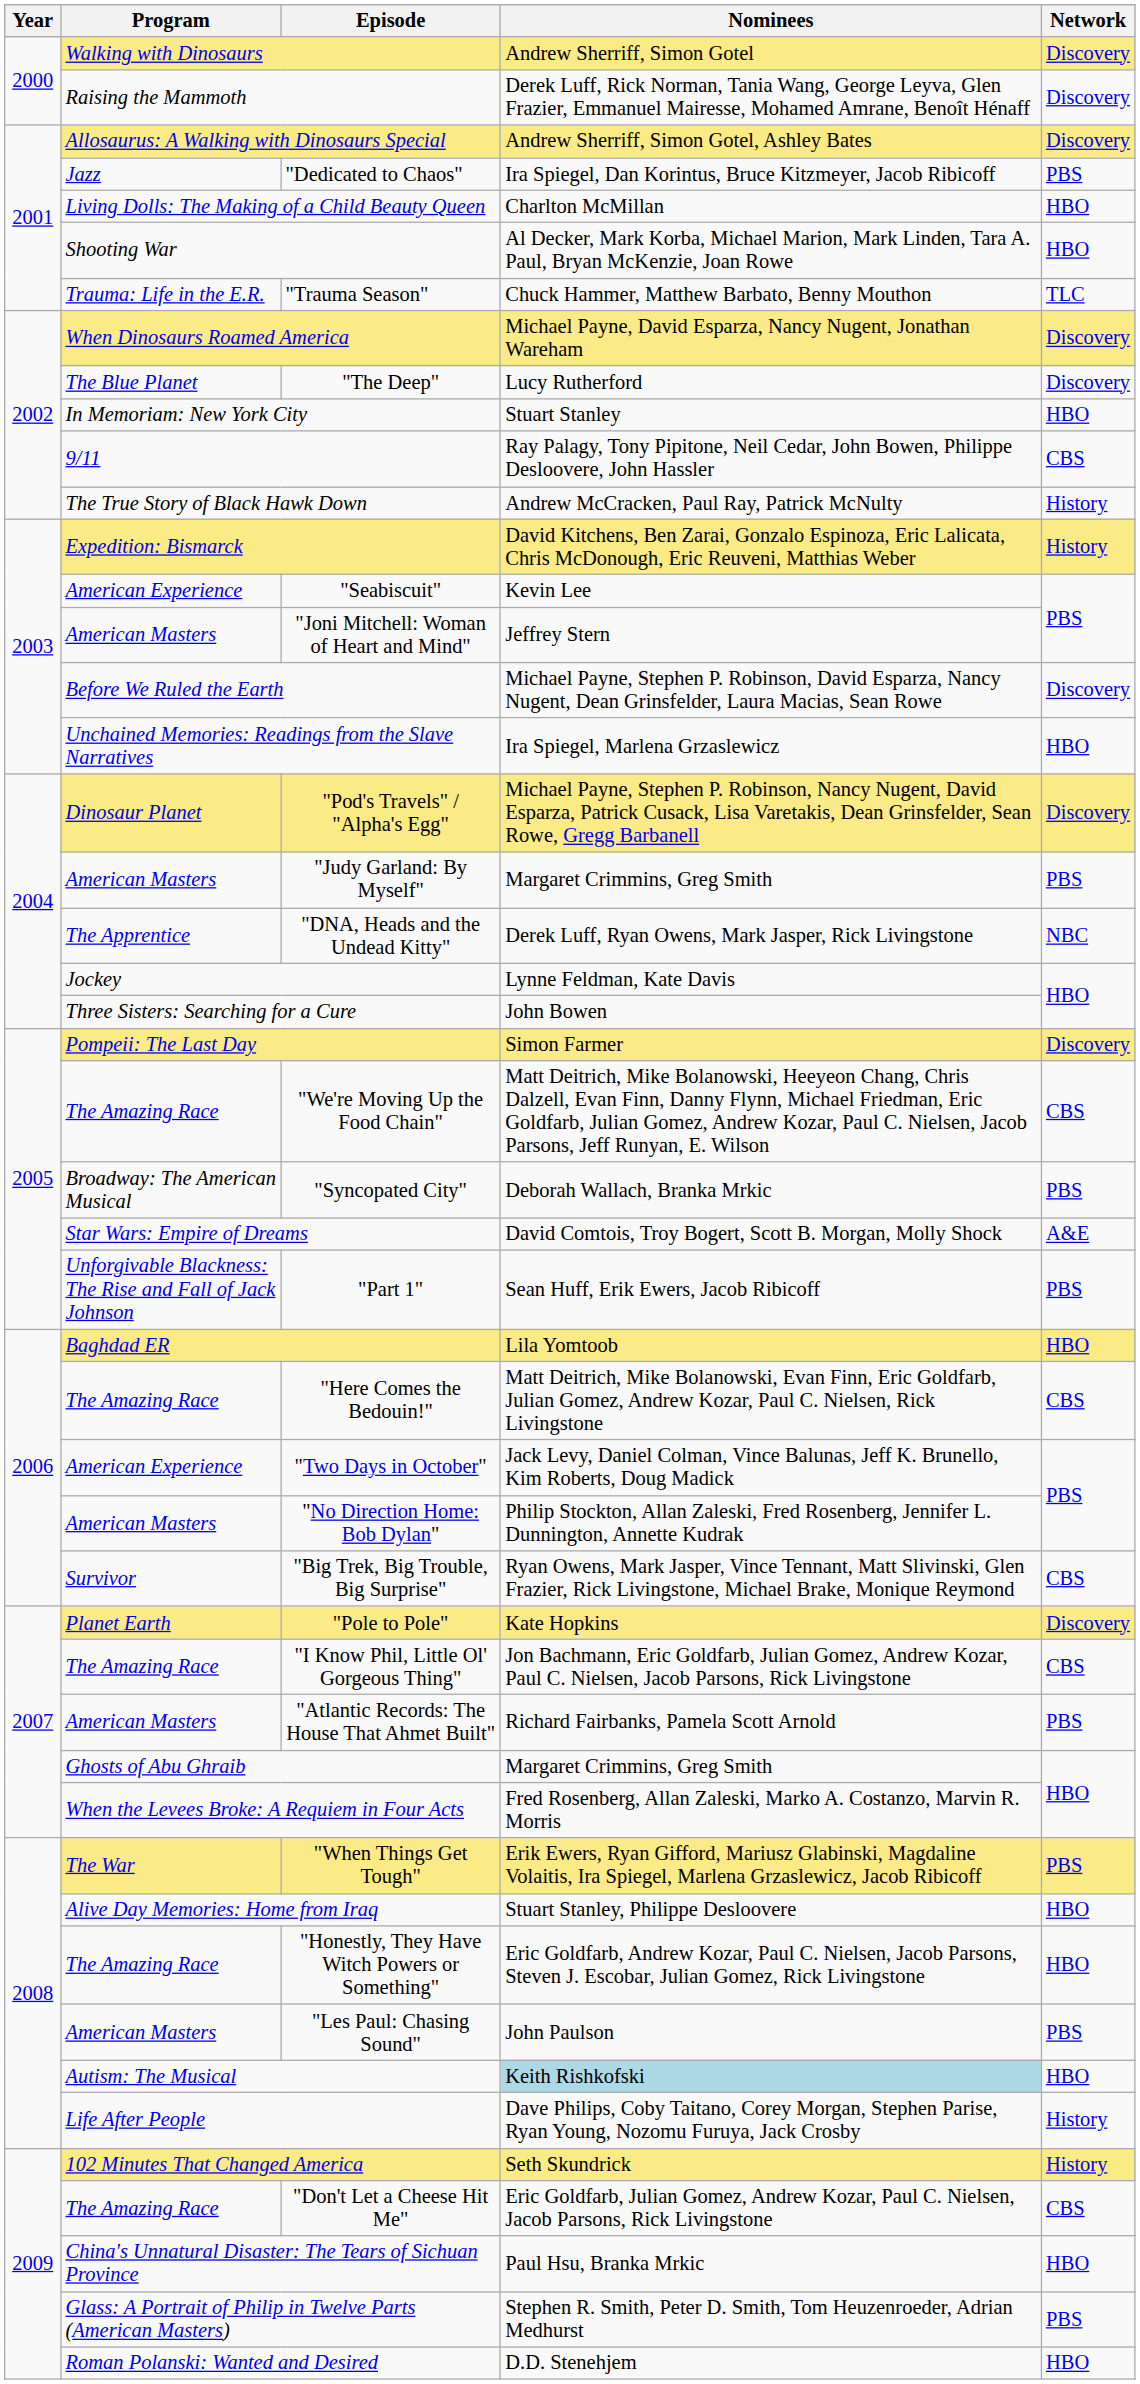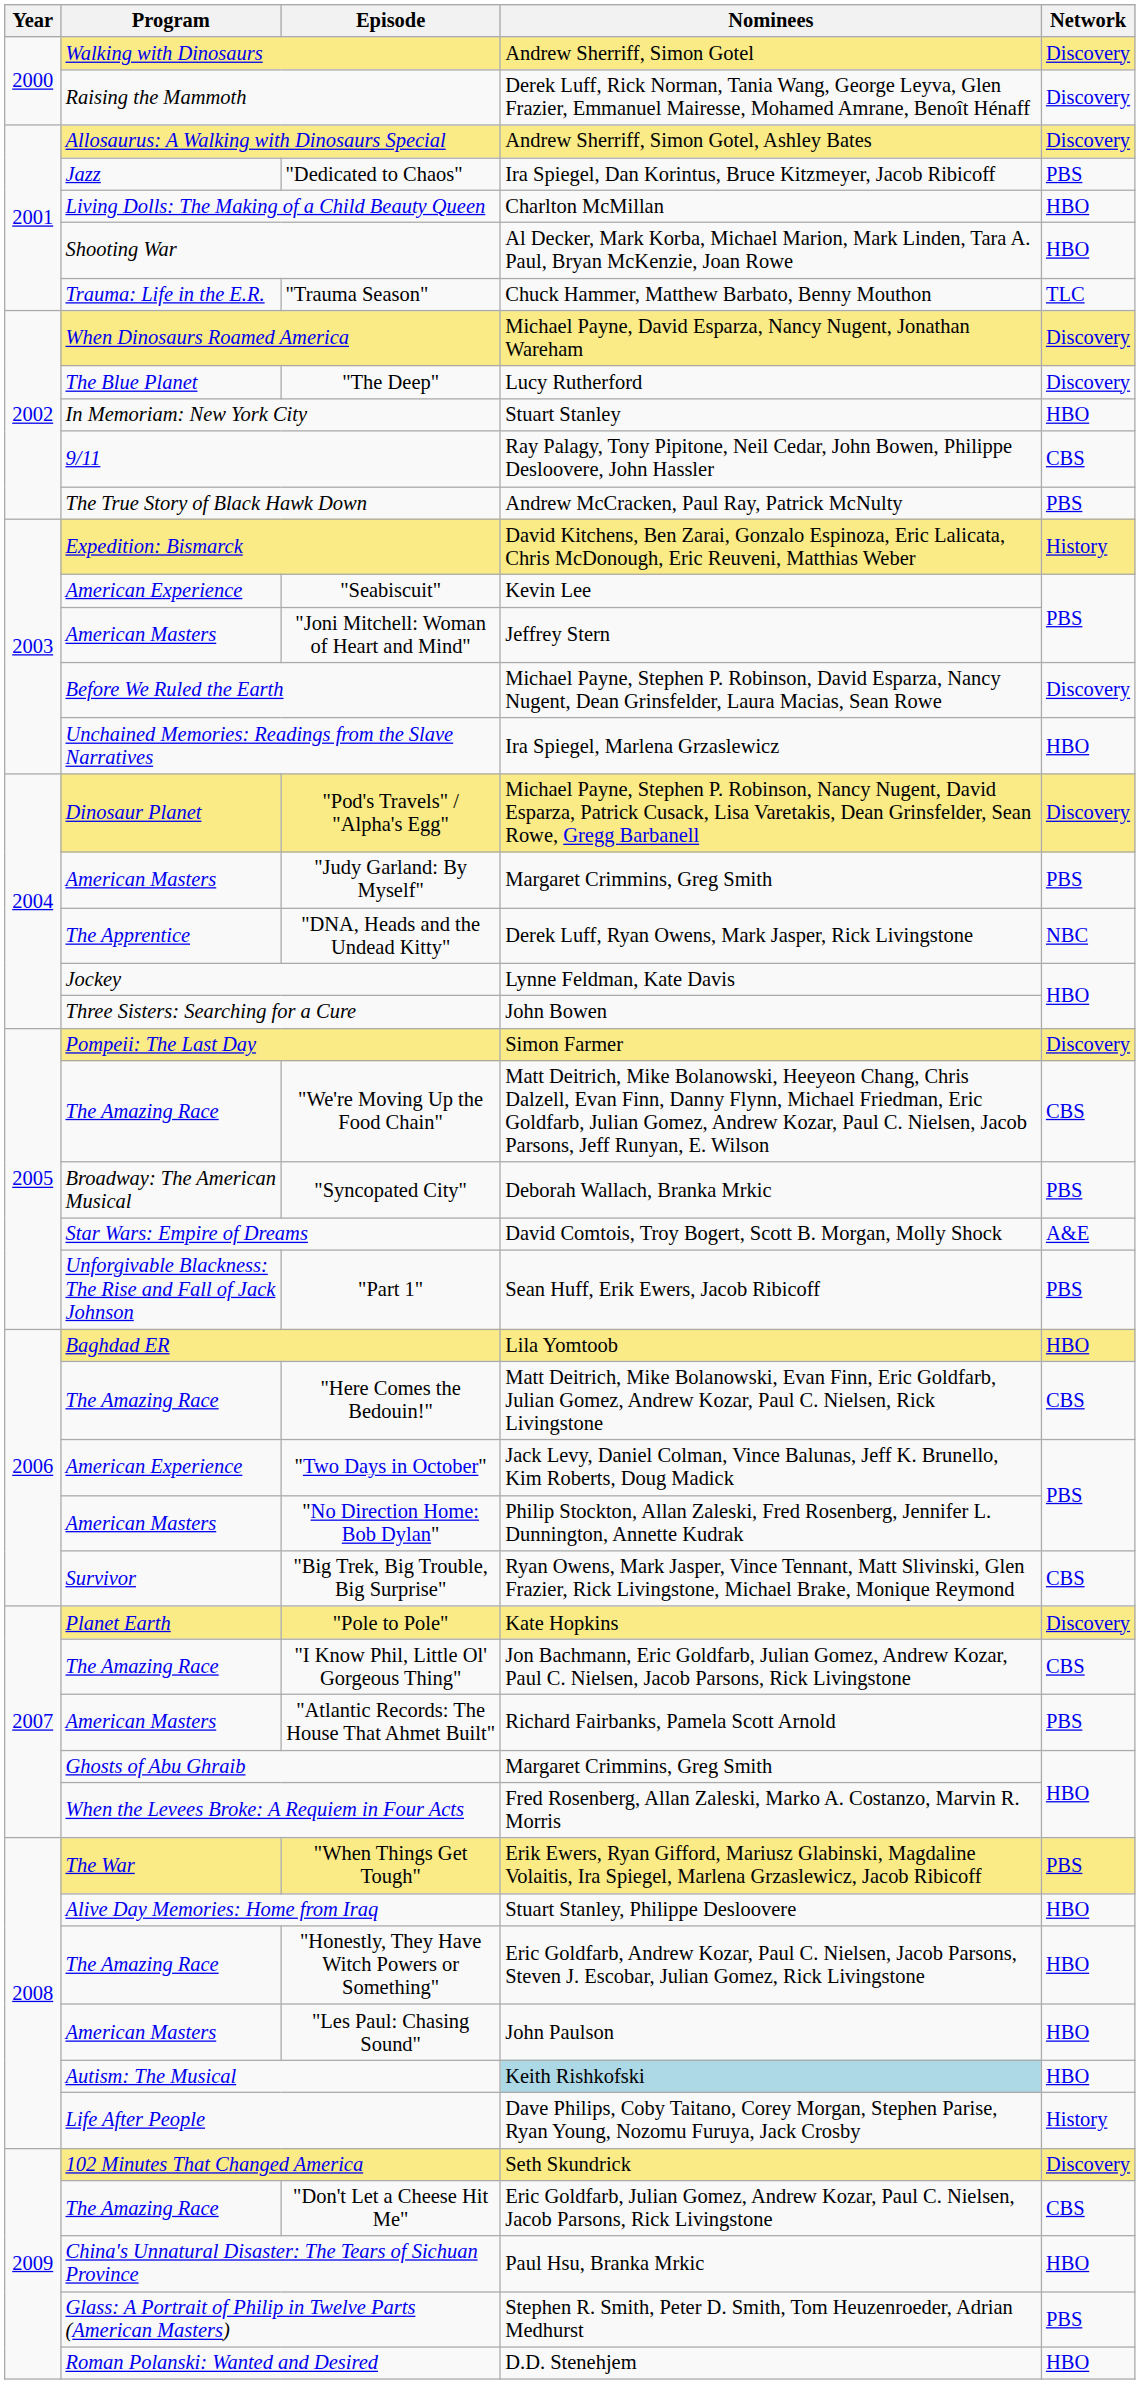The True Story of Black Hawk Down | Network: History -> PBS
"Les Paul: Chasing Sound" | Network: PBS -> HBO
102 Minutes That Changed America | Network: History -> Discovery
